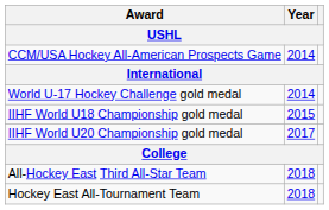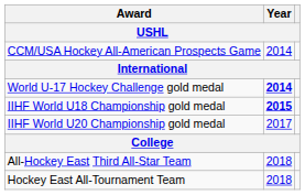World U-17 Hockey Challenge gold medal | Year: normal -> bold
IIHF World U18 Championship gold medal | Year: normal -> bold
